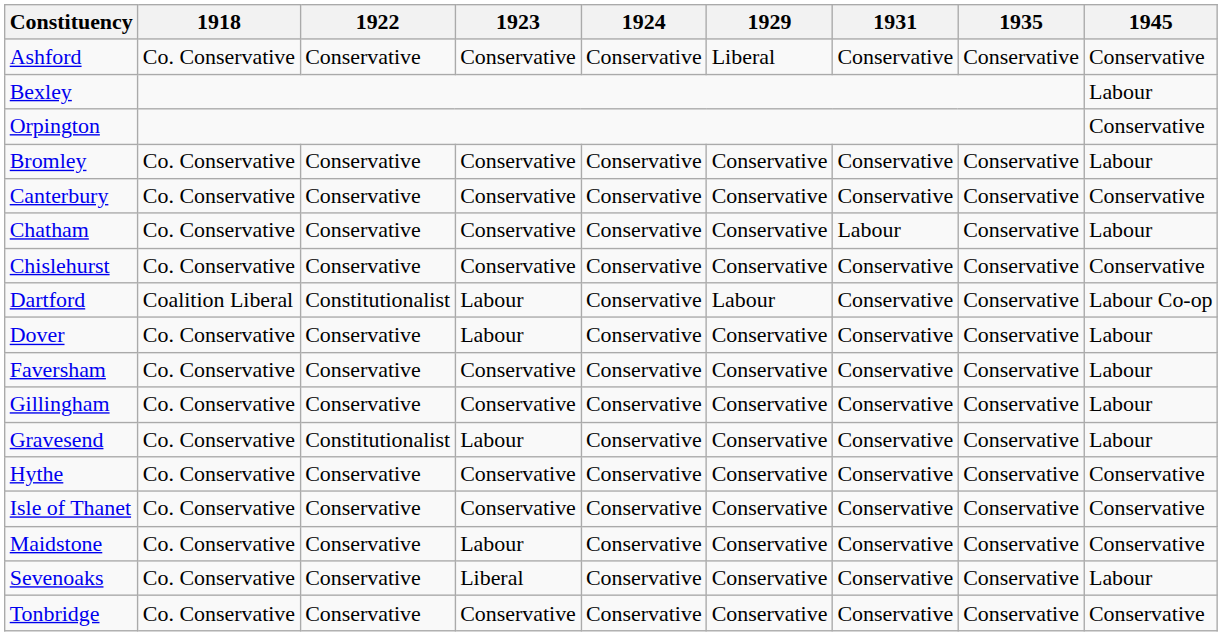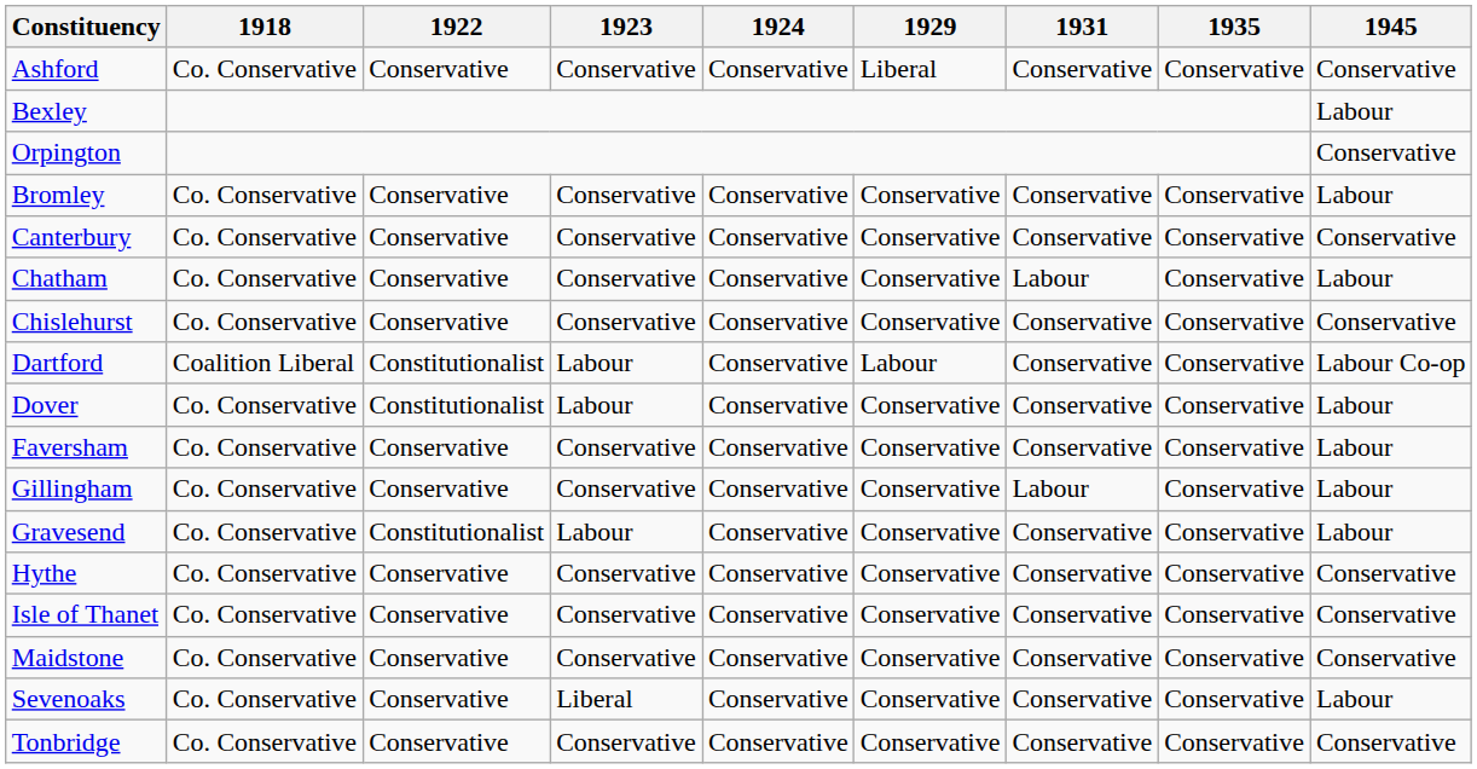Dover | 1922: Conservative -> Constitutionalist
Gillingham | 1931: Conservative -> Labour
Maidstone | 1923: Labour -> Conservative
